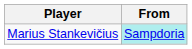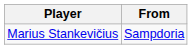Marius Stankevičius | From: paleturquoise background -> no background
